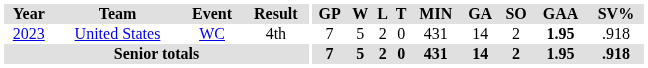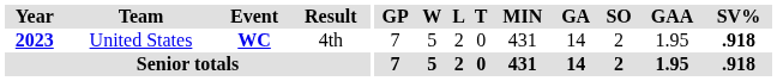United States | Year: normal -> bold
United States | Event: normal -> bold
United States | GAA: bold -> normal
United States | SV%: normal -> bold
